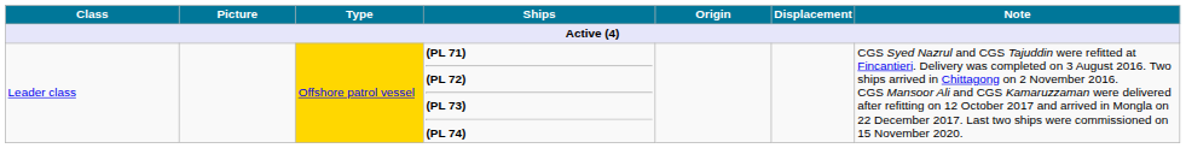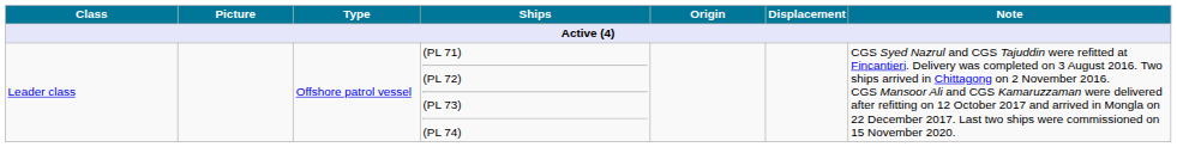Leader class | Type: gold background -> no background
Leader class | Ships: bold -> normal
